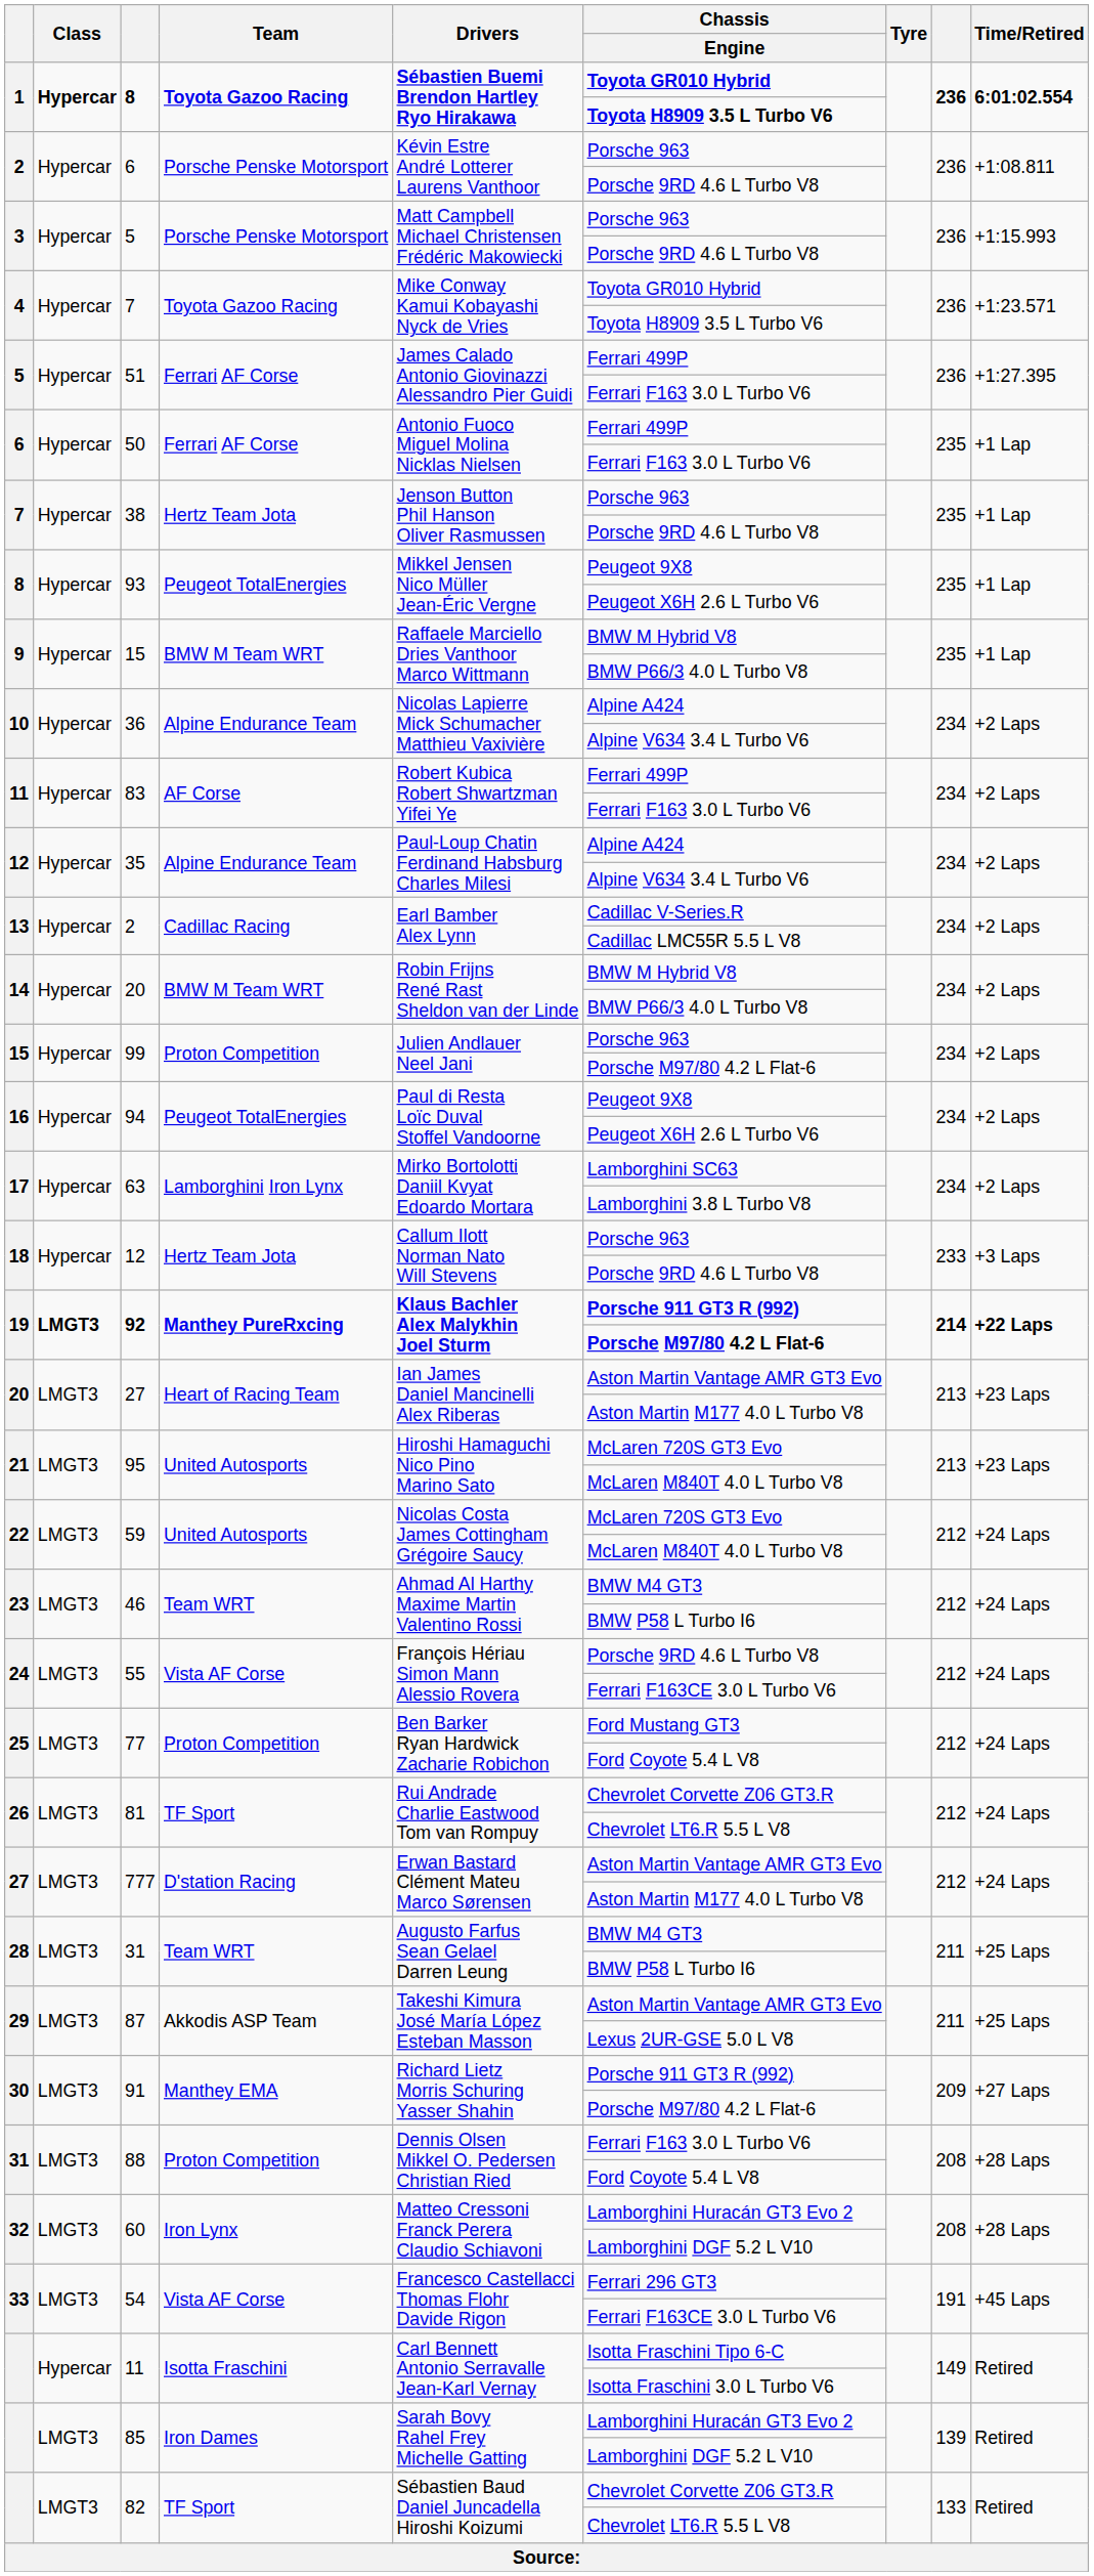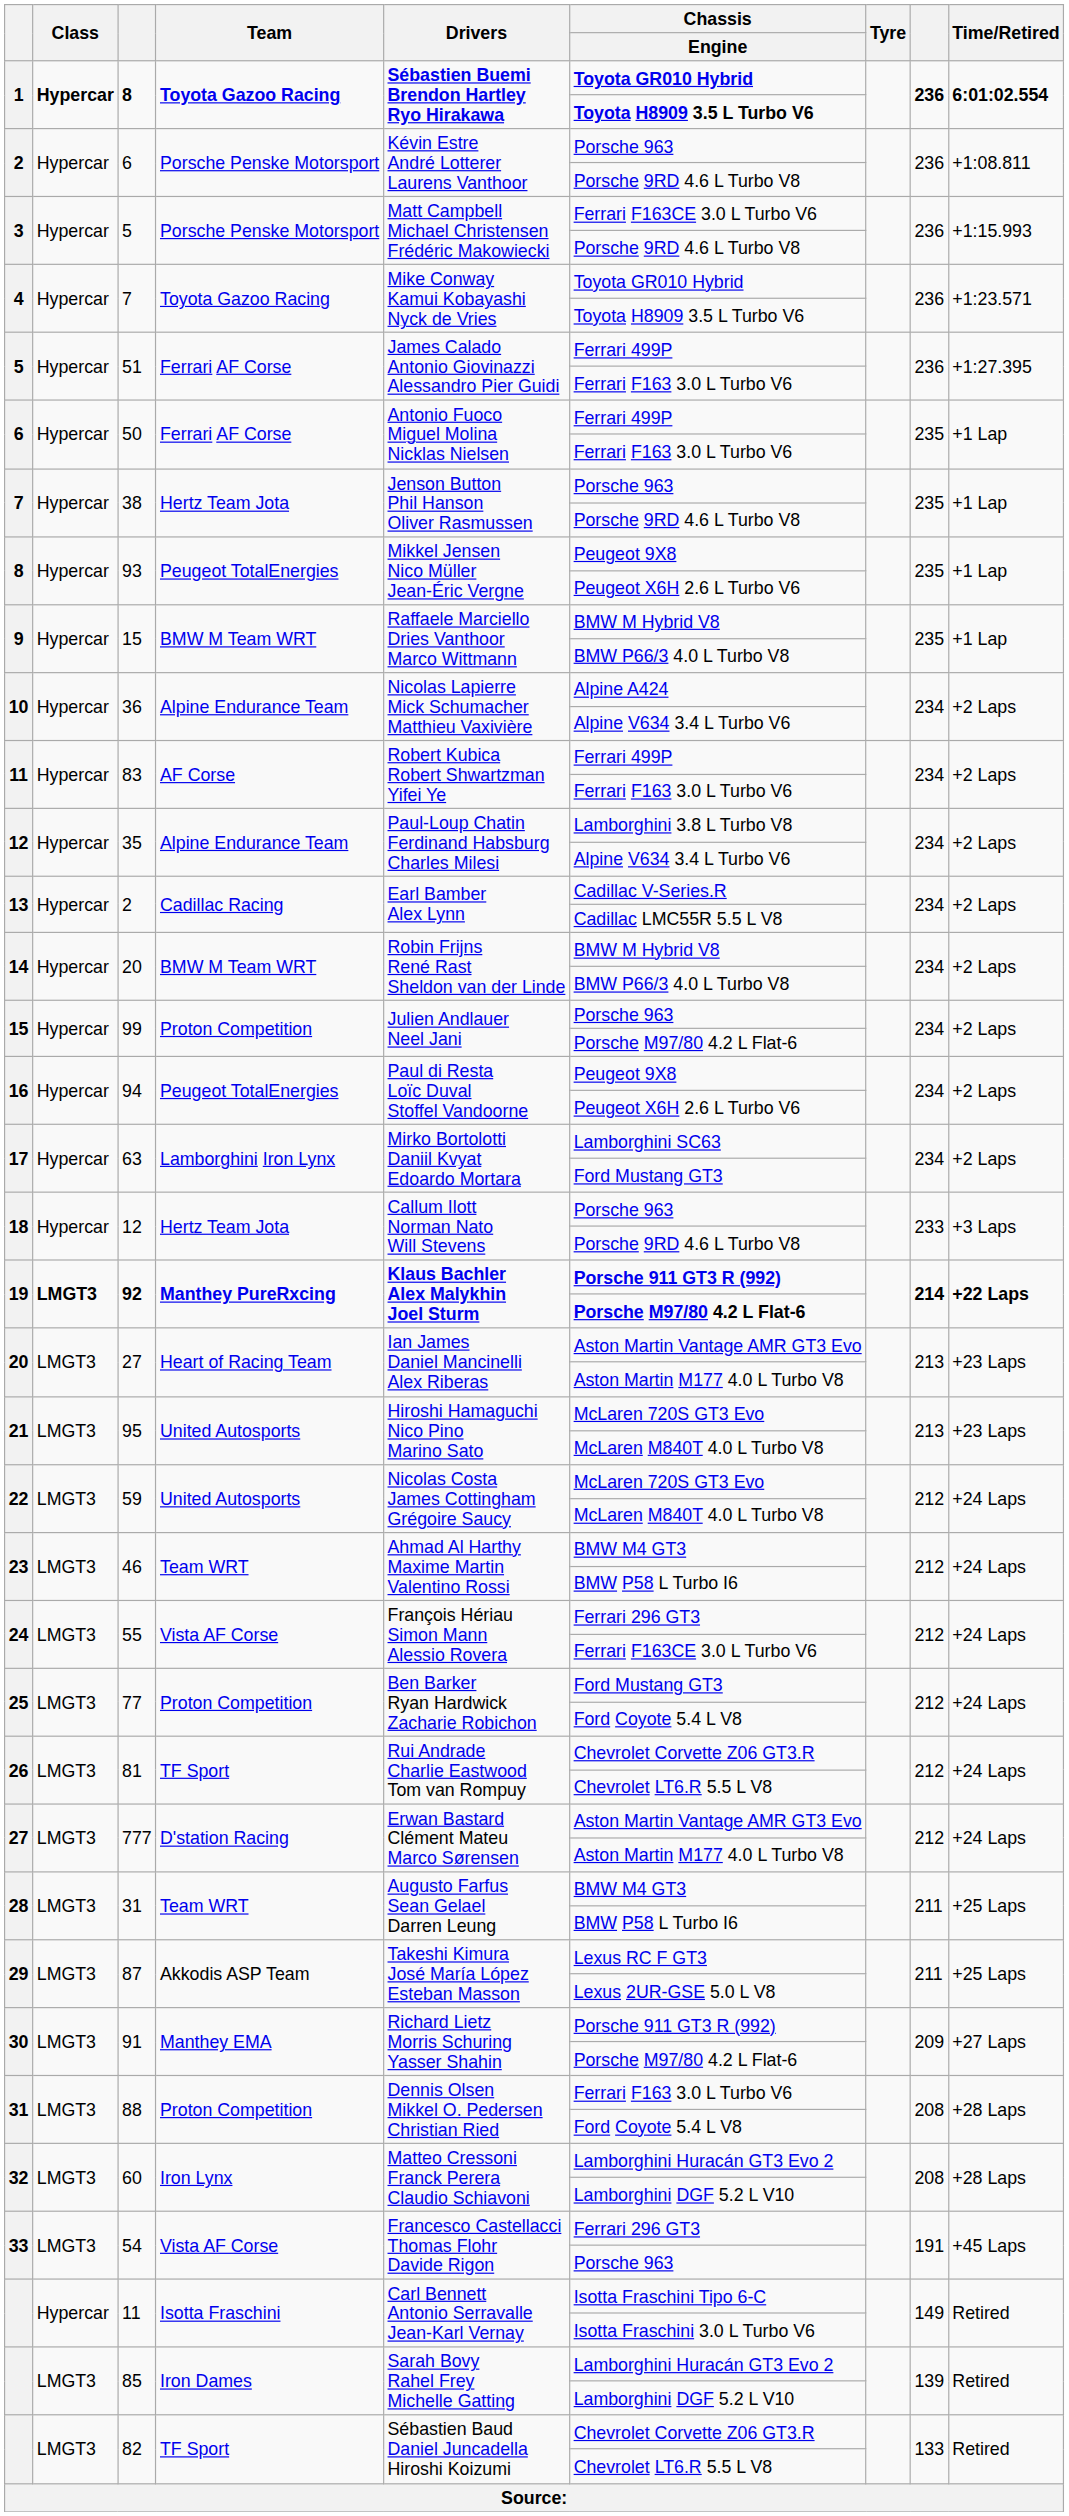row 7 | Chassis / Engine: Porsche 963 -> Ferrari F163CE 3.0 L Turbo V6
row 25 | Chassis / Engine: Alpine A424 -> Lamborghini 3.8 L Turbo V8
row 36 | Chassis / Engine: Lamborghini 3.8 L Turbo V8 -> Ford Mustang GT3
row 49 | Chassis / Engine: Porsche 9RD 4.6 L Turbo V8 -> Ferrari 296 GT3
row 59 | Chassis / Engine: Aston Martin Vantage AMR GT3 Evo -> Lexus RC F GT3
row 68 | Chassis / Engine: Ferrari F163CE 3.0 L Turbo V6 -> Porsche 963
